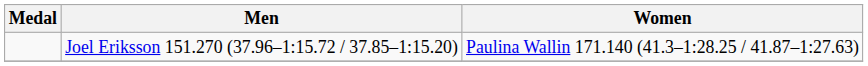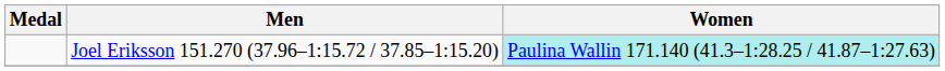Joel Eriksson 151.270 (37.96–1:15.72 / 37.85–1:15.20) | Women: no background -> paleturquoise background
